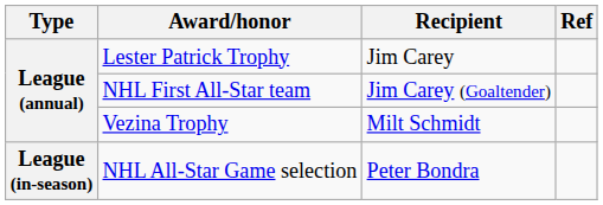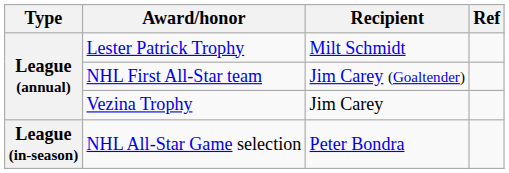Lester Patrick Trophy | Recipient: Jim Carey -> Milt Schmidt
Vezina Trophy | Recipient: Milt Schmidt -> Jim Carey
